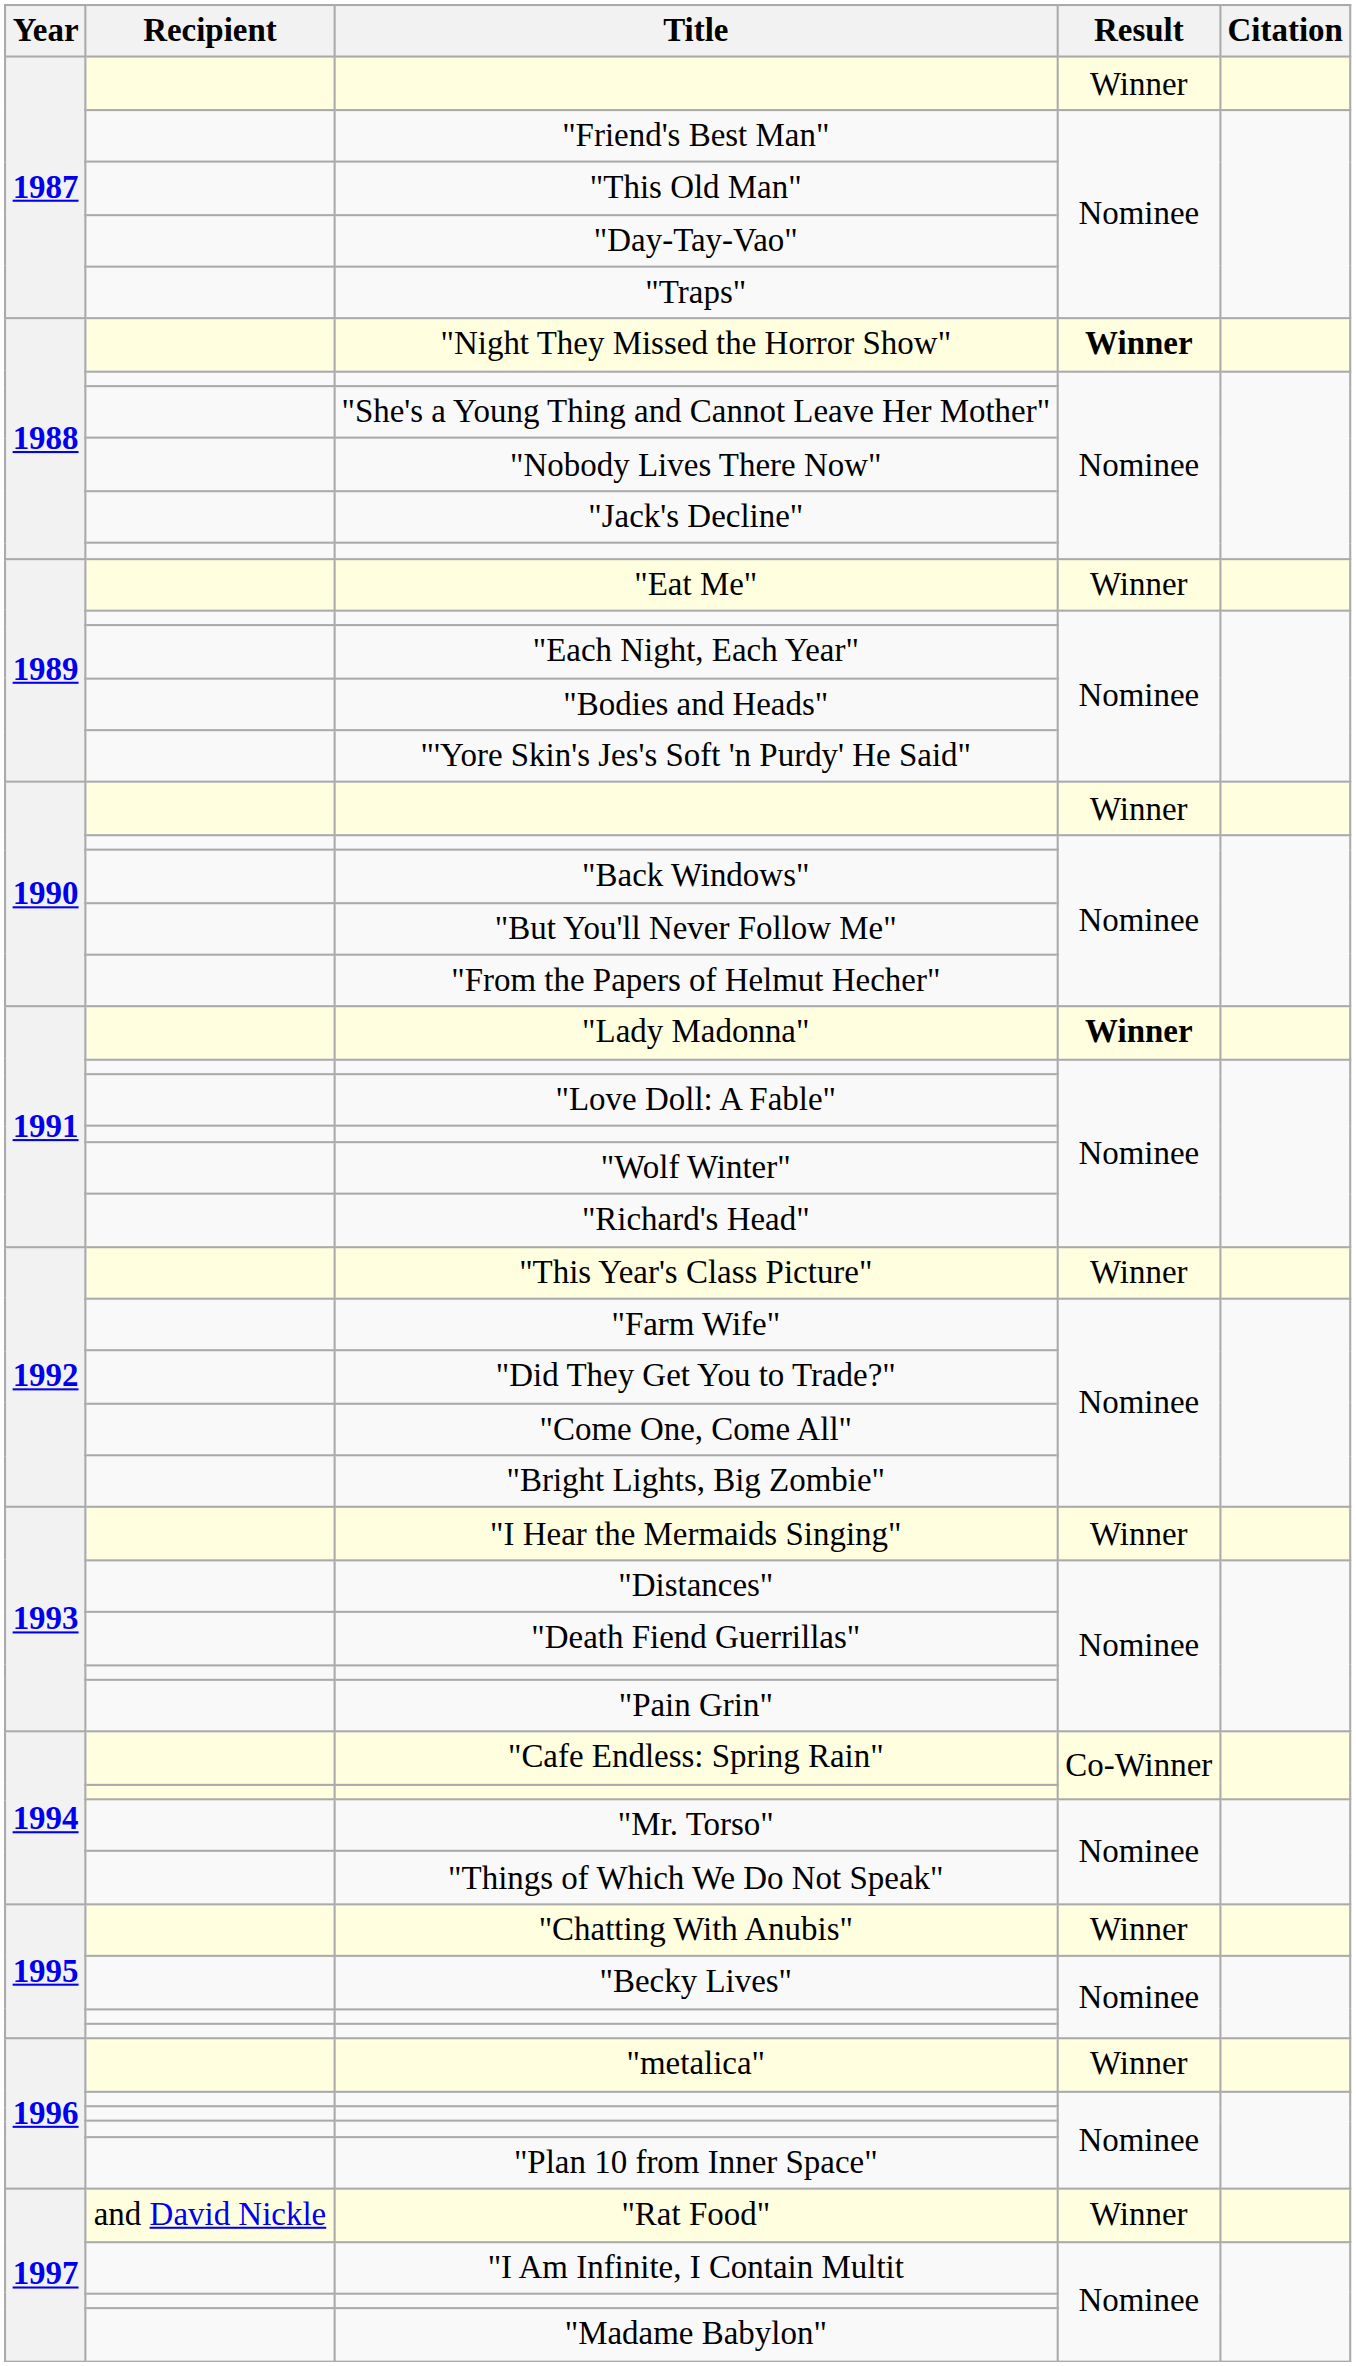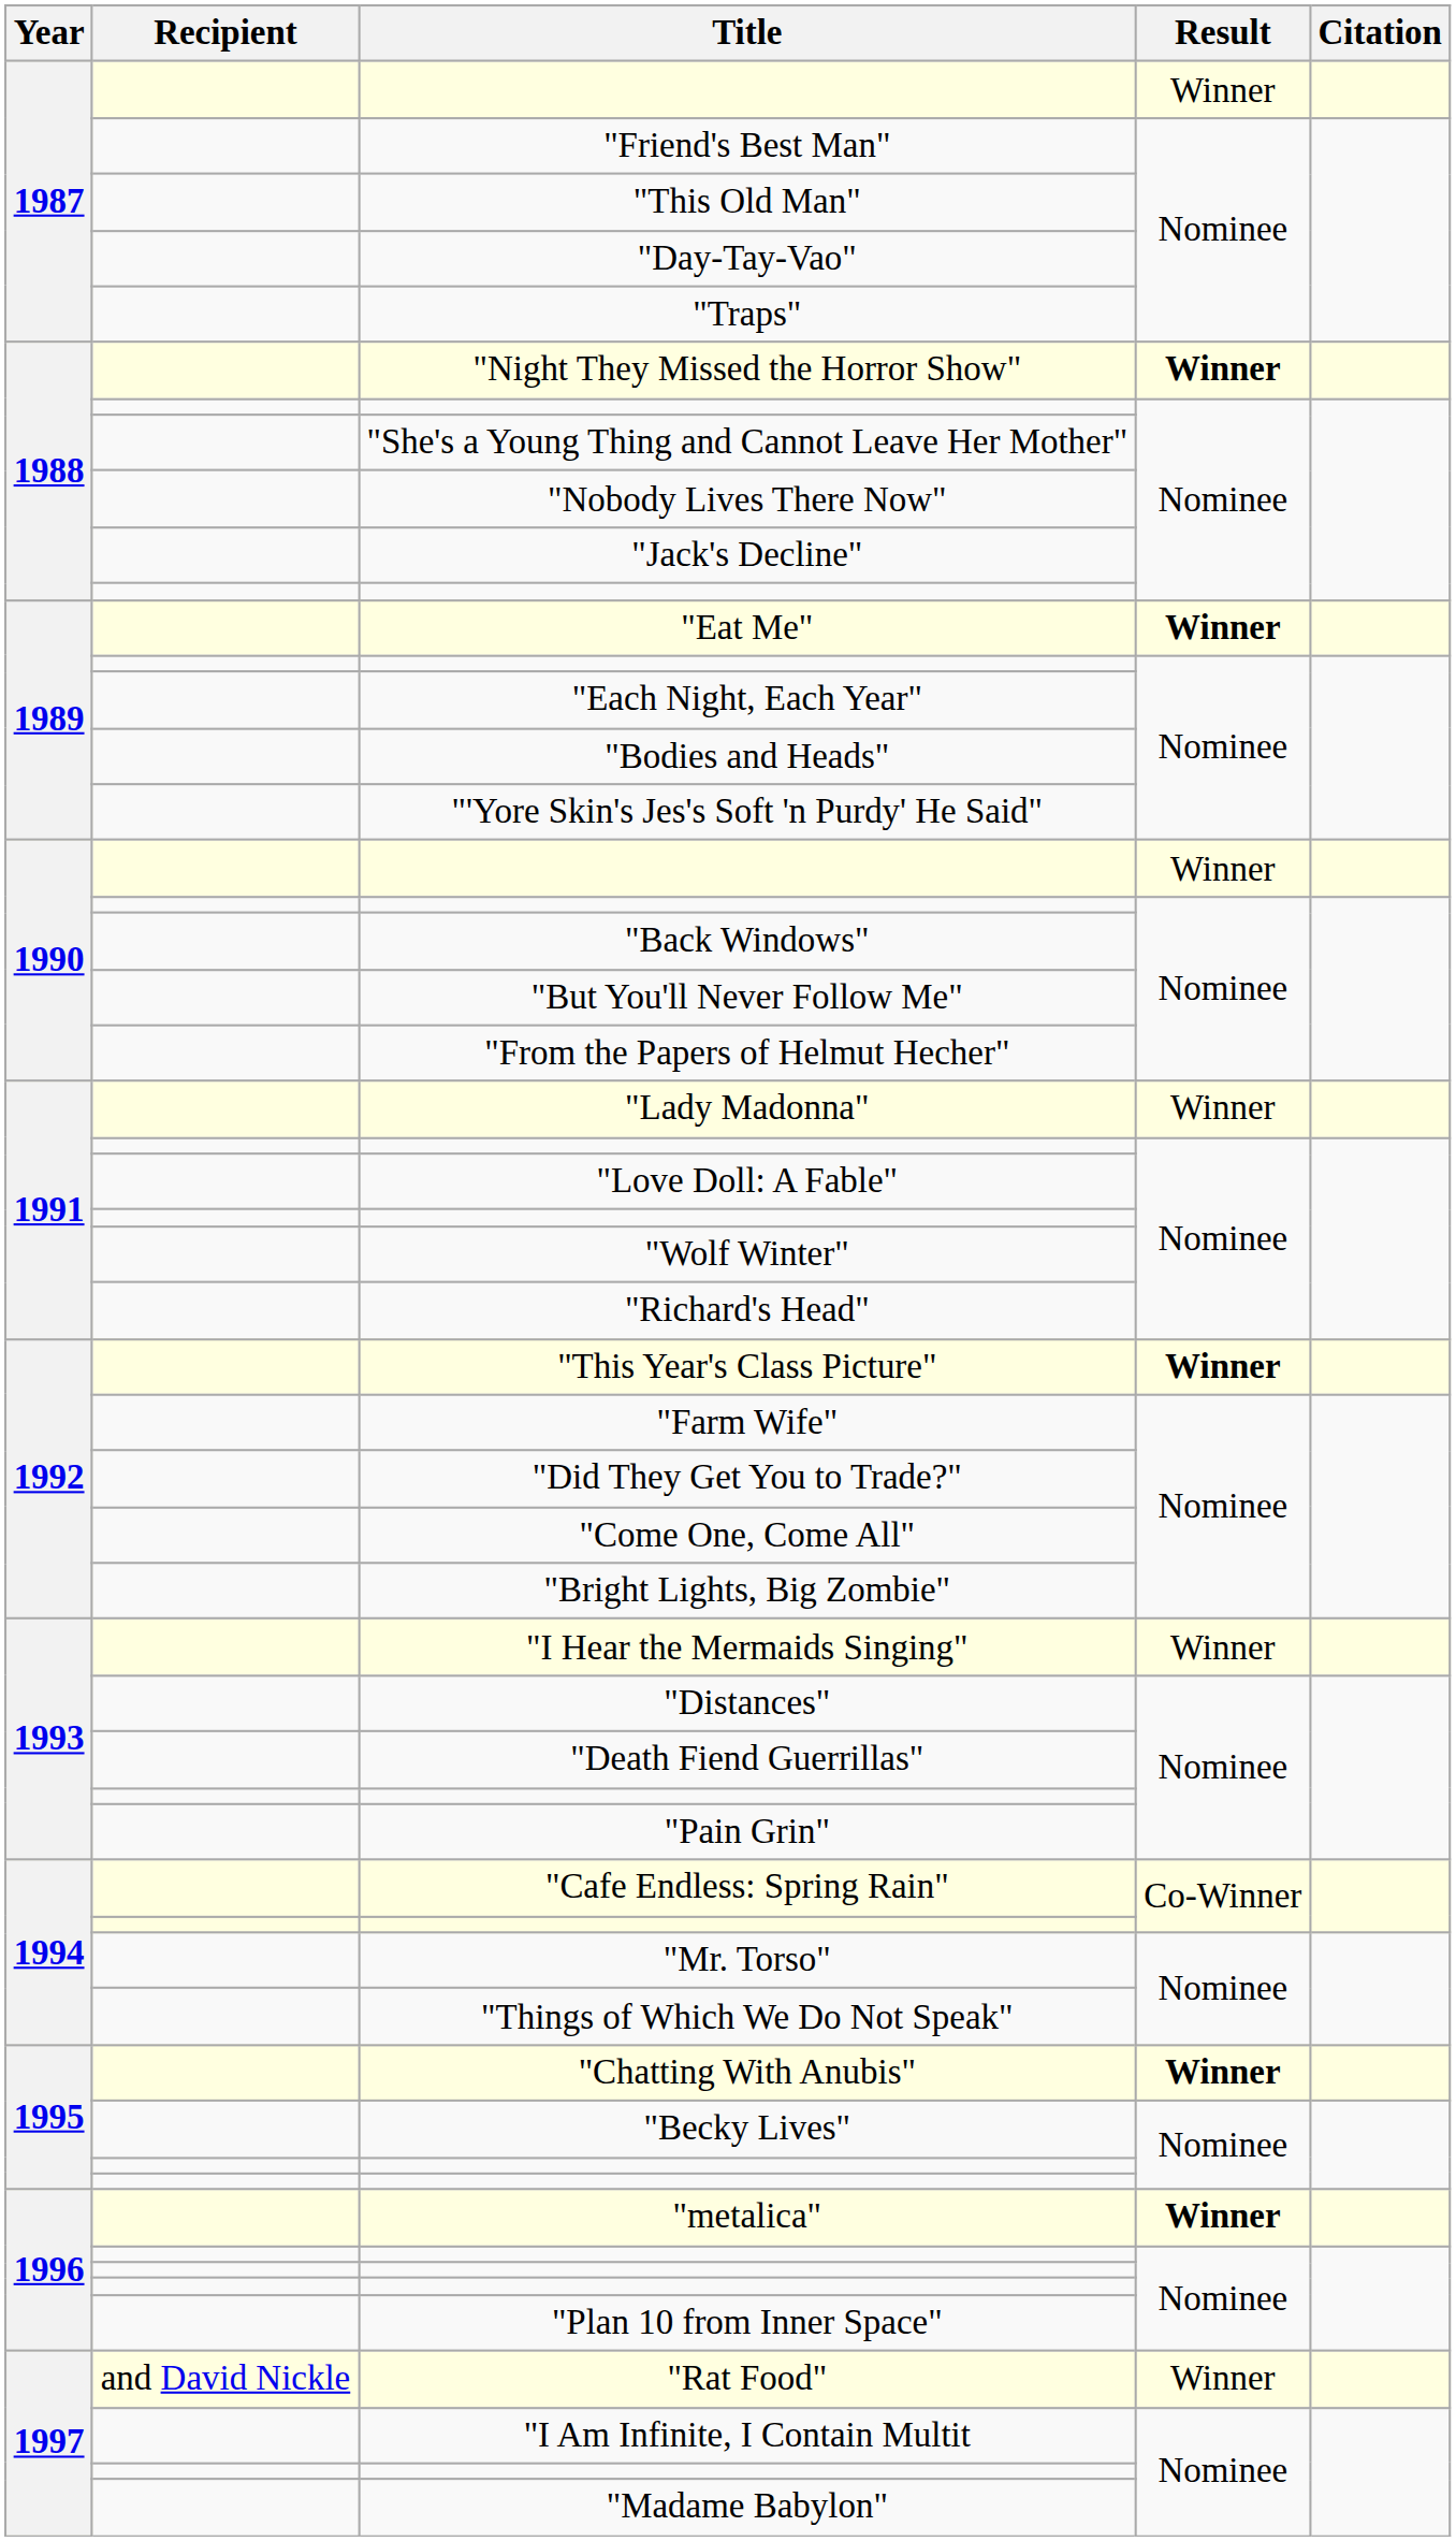"Eat Me" | Result: normal -> bold
"Lady Madonna" | Result: bold -> normal
"This Year's Class Picture" | Result: normal -> bold
"Chatting With Anubis" | Result: normal -> bold
"metalica" | Result: normal -> bold
